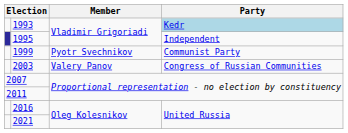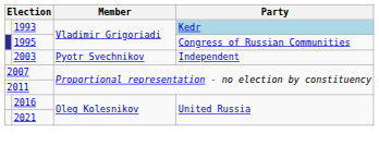1995 | Party: Independent -> Congress of Russian Communities
- row: 1999 | Pyotr Svechnikov | Communist Party
2003 | Member: Valery Panov -> Pyotr Svechnikov
2003 | Party: Congress of Russian Communities -> Independent
